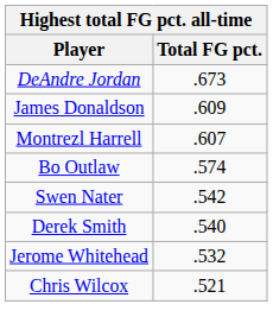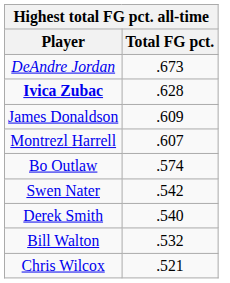+ row: Ivica Zubac | .628
+ row: Bill Walton | .532
- row: Jerome Whitehead | .532
